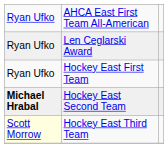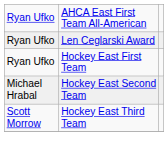Hockey East Second Team | column 1: bold -> normal
Hockey East Third Team | column 1: lightyellow background -> no background
